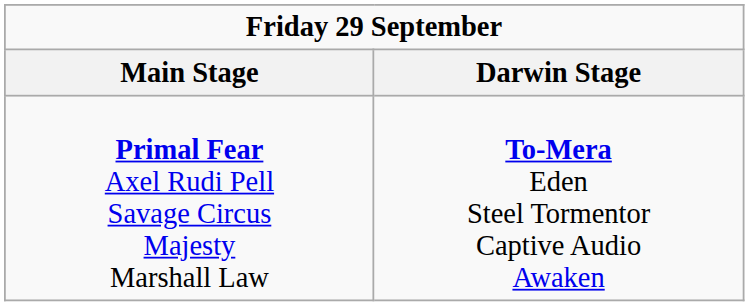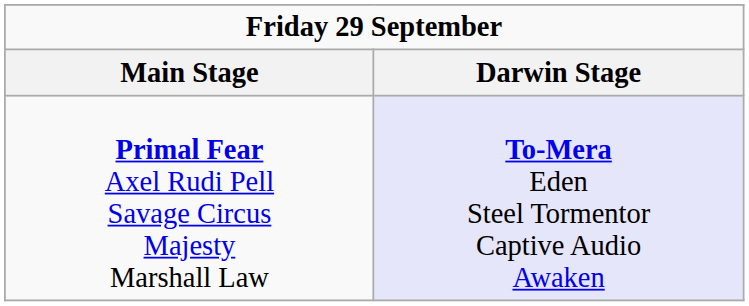row 3 | Darwin Stage: no background -> lavender background
